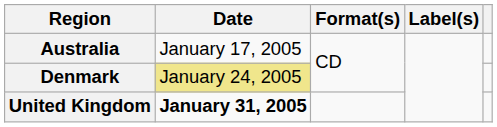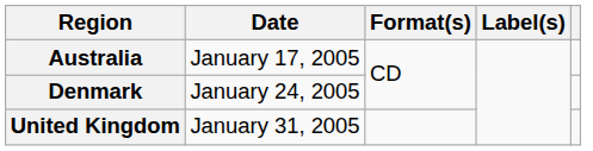Denmark | Date: khaki background -> no background
United Kingdom | Date: bold -> normal
